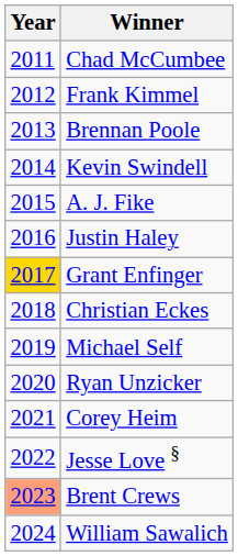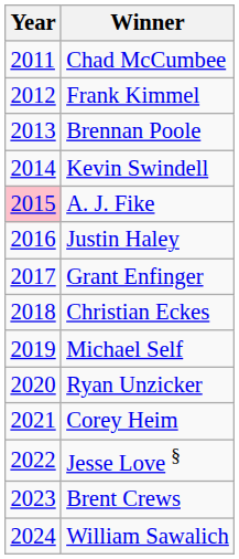A. J. Fike | Year: no background -> pink background
Grant Enfinger | Year: gold background -> no background
Brent Crews | Year: lightsalmon background -> no background
